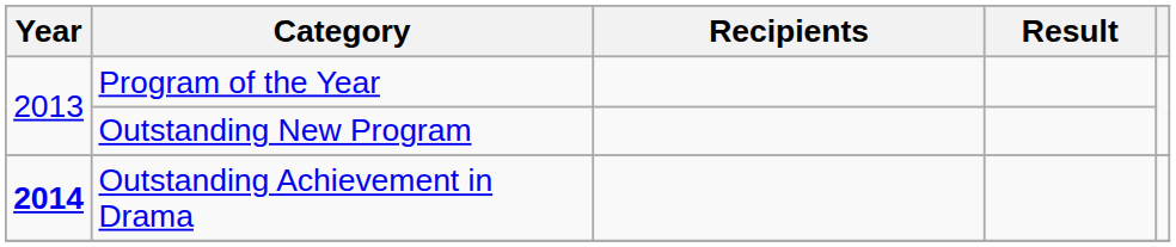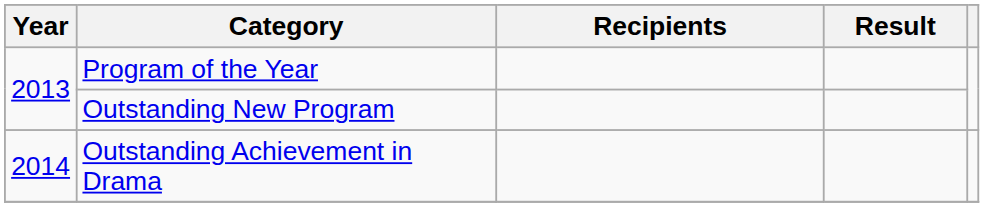Outstanding Achievement in Drama | Year: bold -> normal
